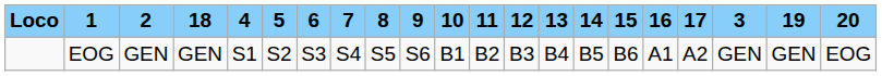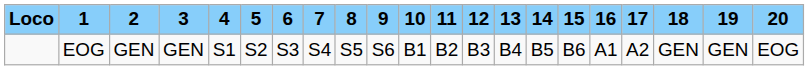columns swapped: 3 <-> 18
